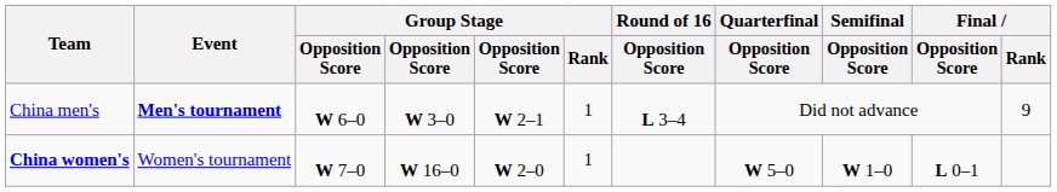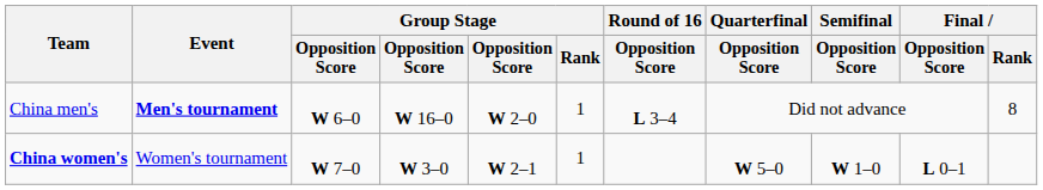China men's | column 4: W 3–0 -> W 16–0
China men's | column 5: W 2–1 -> W 2–0
China men's | Final / Rank: 9 -> 8
China women's | column 4: W 16–0 -> W 3–0
China women's | column 5: W 2–0 -> W 2–1
